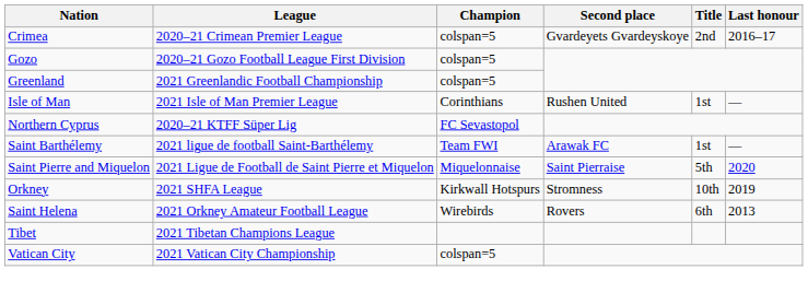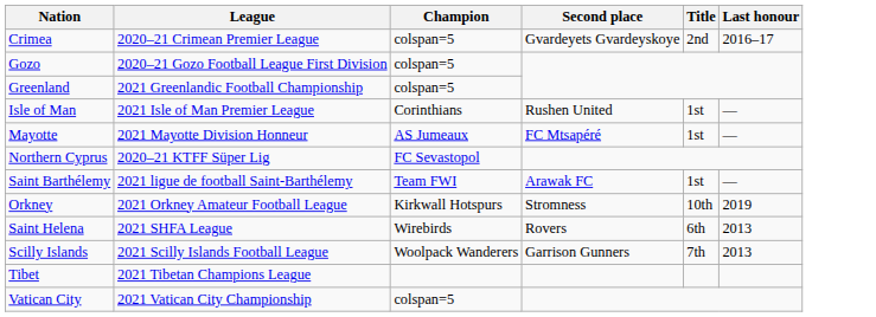+ row: Mayotte | 2021 Mayotte Division Honneur | AS Jumeaux | FC Mtsapéré | 1st | —
- row: Saint Pierre and Miquelon | 2021 Ligue de Football de Saint Pierre et Miquelon | Miquelonnaise | Saint Pierraise | 5th | 2020
Orkney | League: 2021 SHFA League -> 2021 Orkney Amateur Football League
Saint Helena | League: 2021 Orkney Amateur Football League -> 2021 SHFA League
+ row: Scilly Islands | 2021 Scilly Islands Football League | Woolpack Wanderers | Garrison Gunners | 7th | 2013
